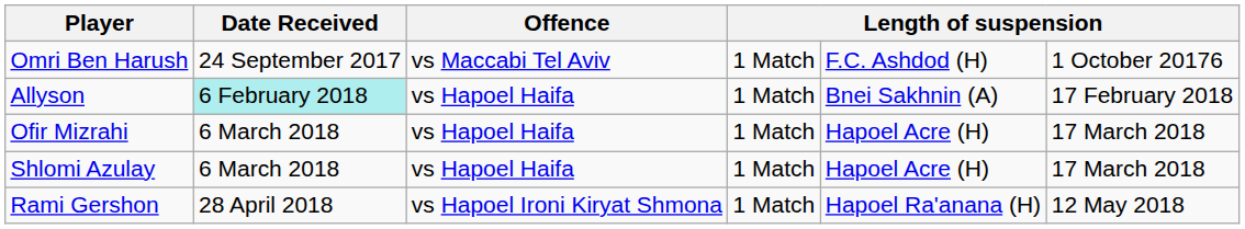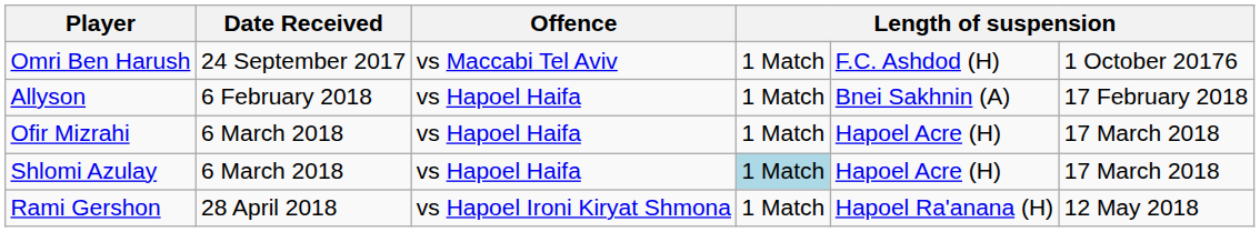Allyson | Date Received: paleturquoise background -> no background
Shlomi Azulay | column 4: no background -> lightblue background
